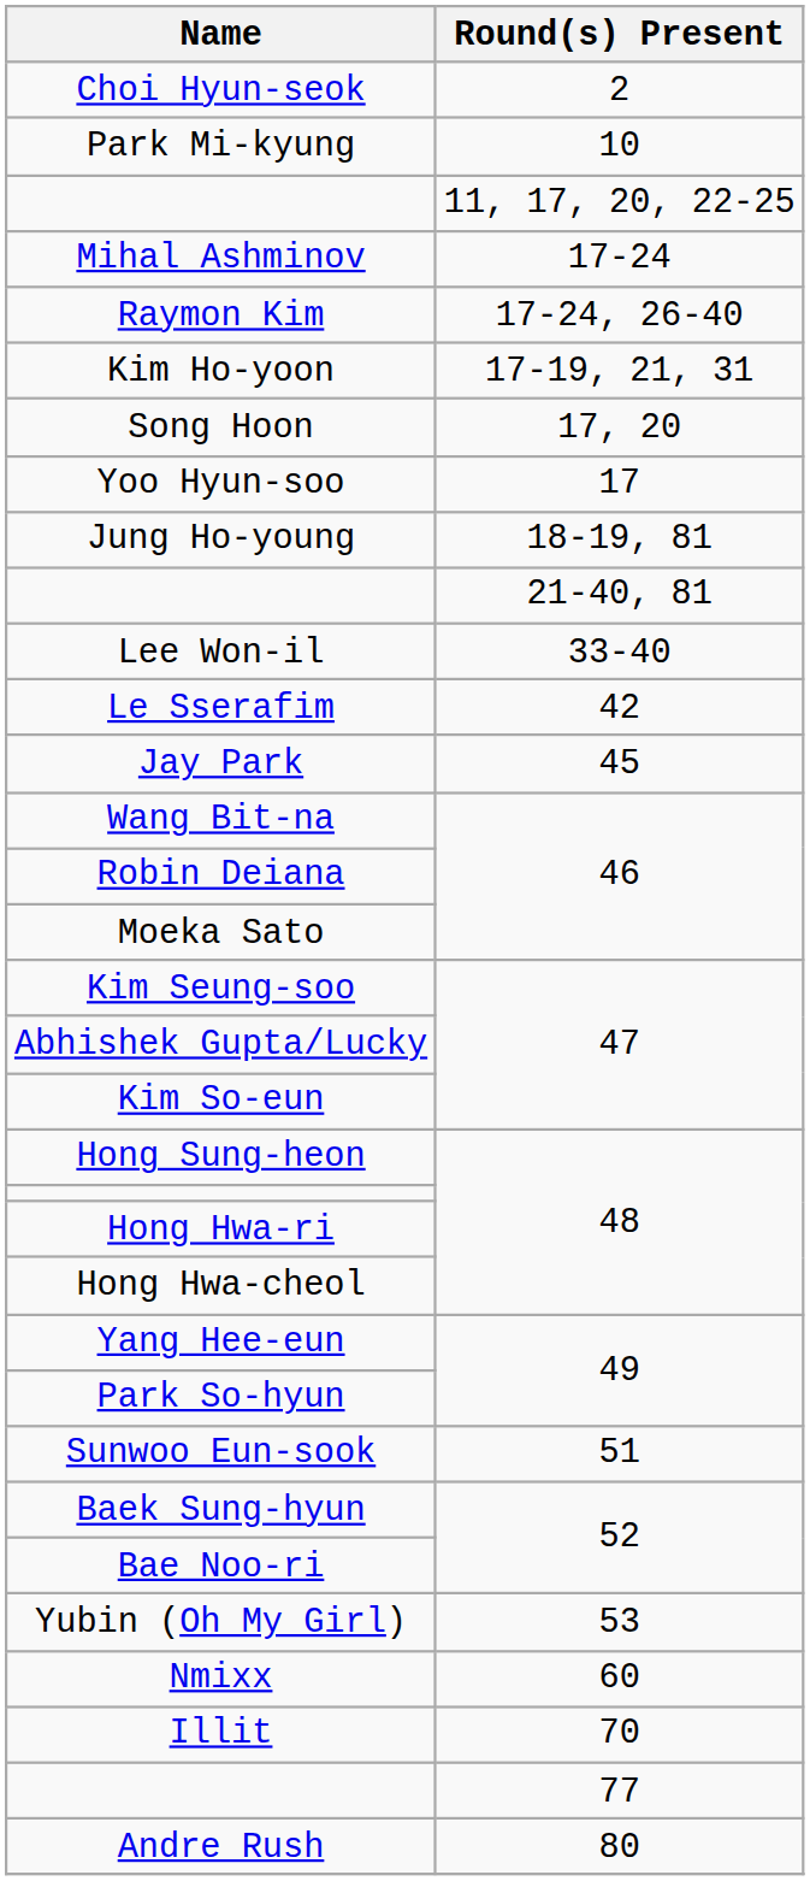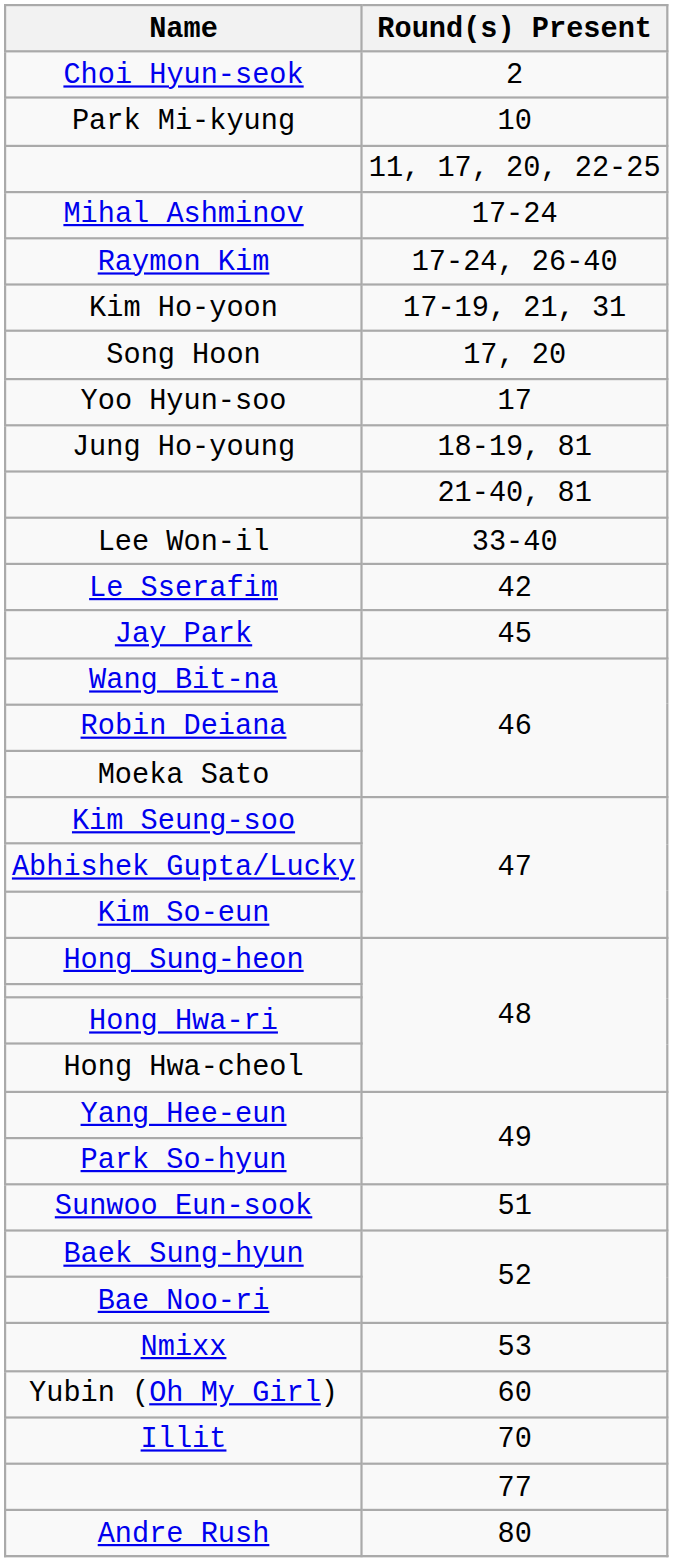row 30 | Name: Yubin (Oh My Girl) -> Nmixx
row 31 | Name: Nmixx -> Yubin (Oh My Girl)
